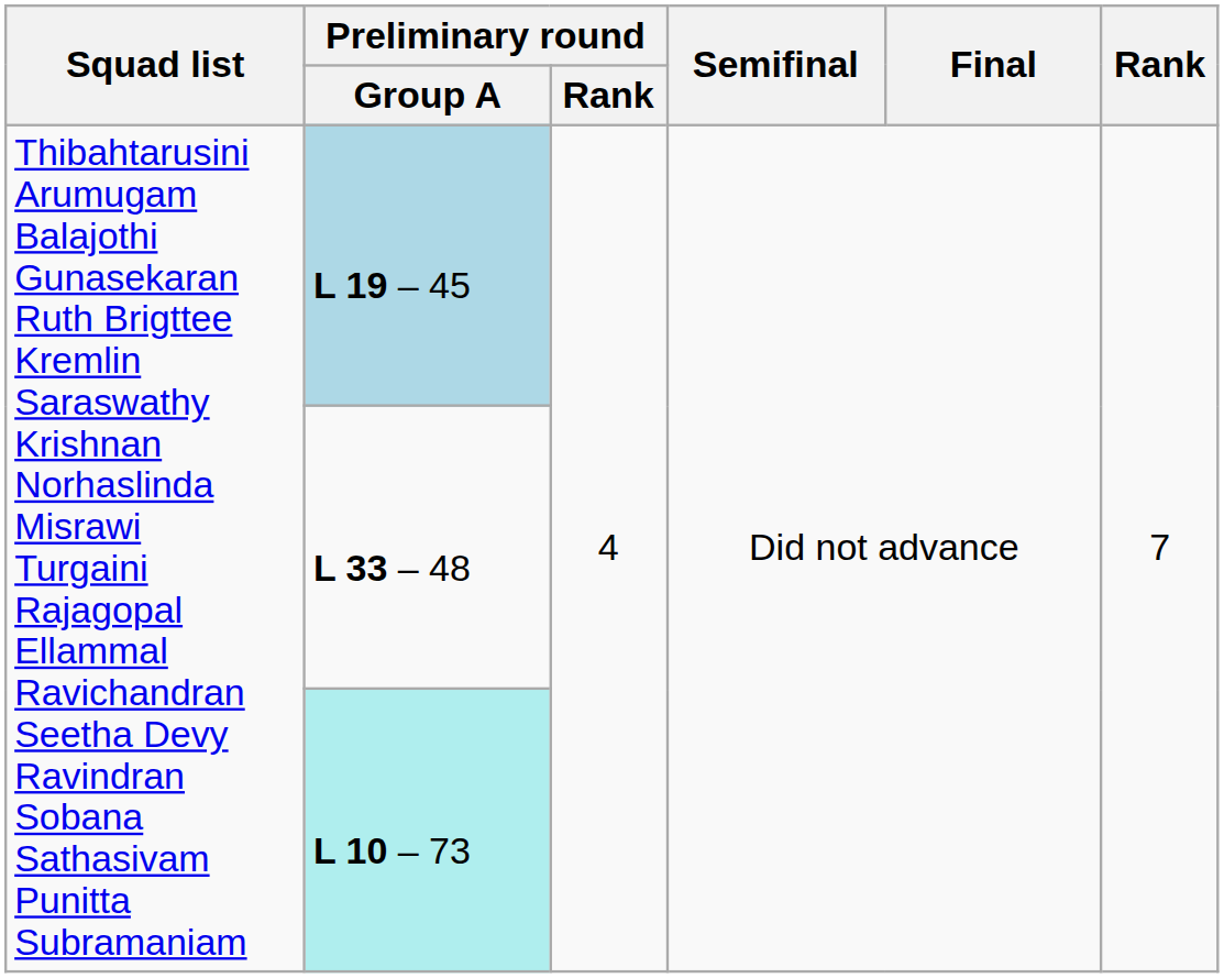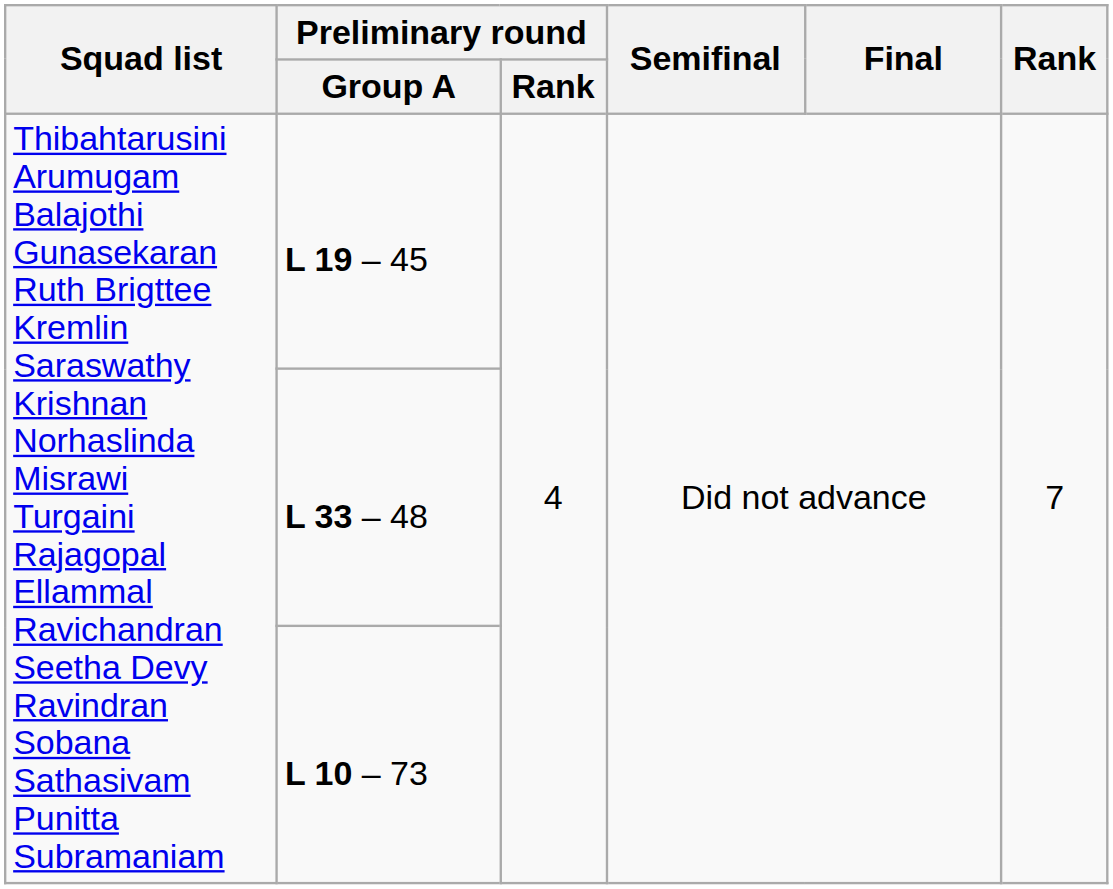L 19 – 45 | Preliminary round / Group A: lightblue background -> no background
L 10 – 73 | Preliminary round / Group A: paleturquoise background -> no background
